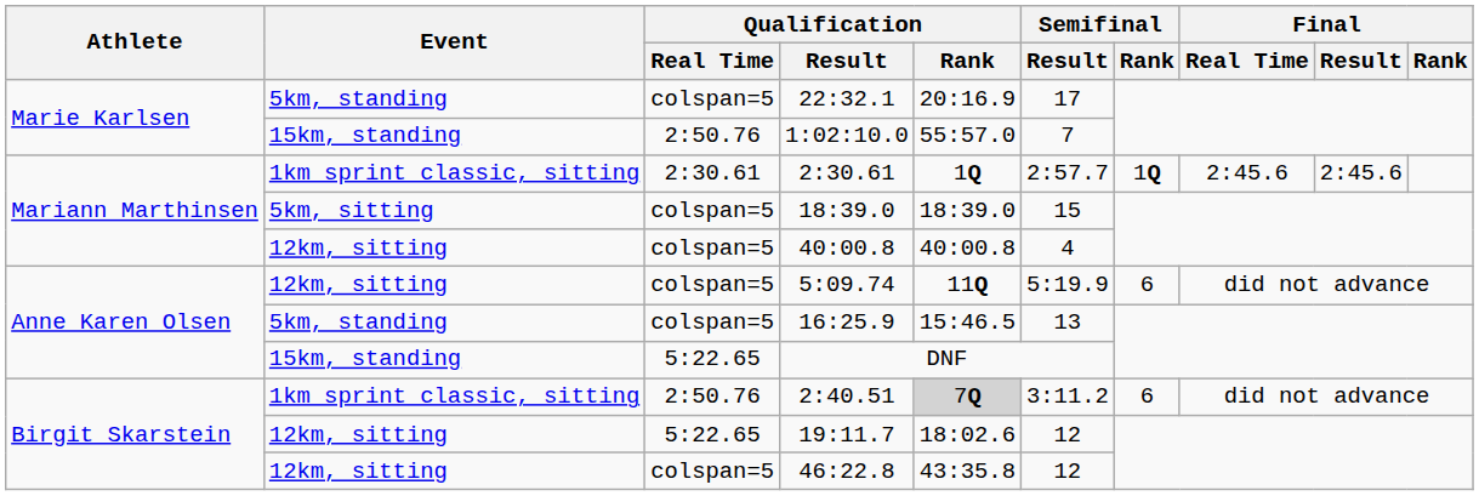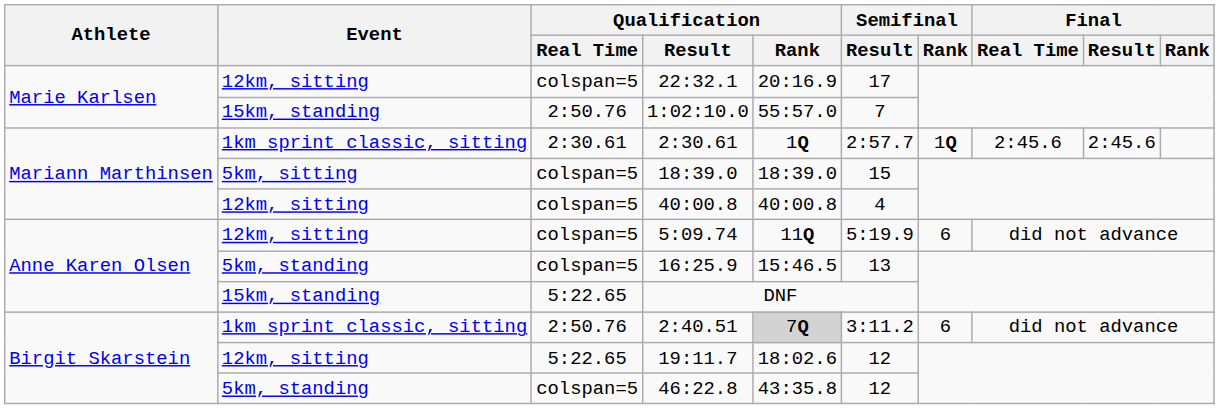22:32.1 | Event: 5km, standing -> 12km, sitting
46:22.8 | Event: 12km, sitting -> 5km, standing
